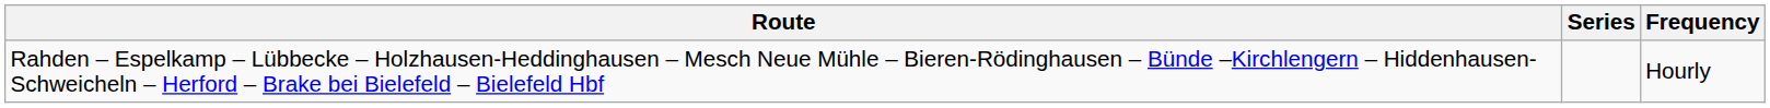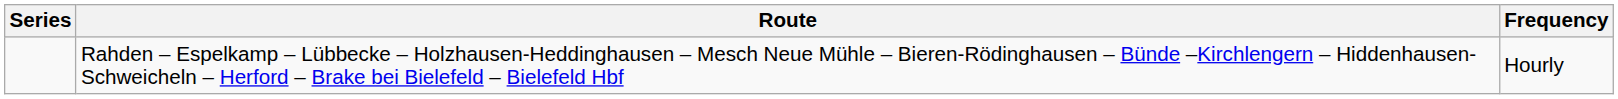columns swapped: Series <-> Route
